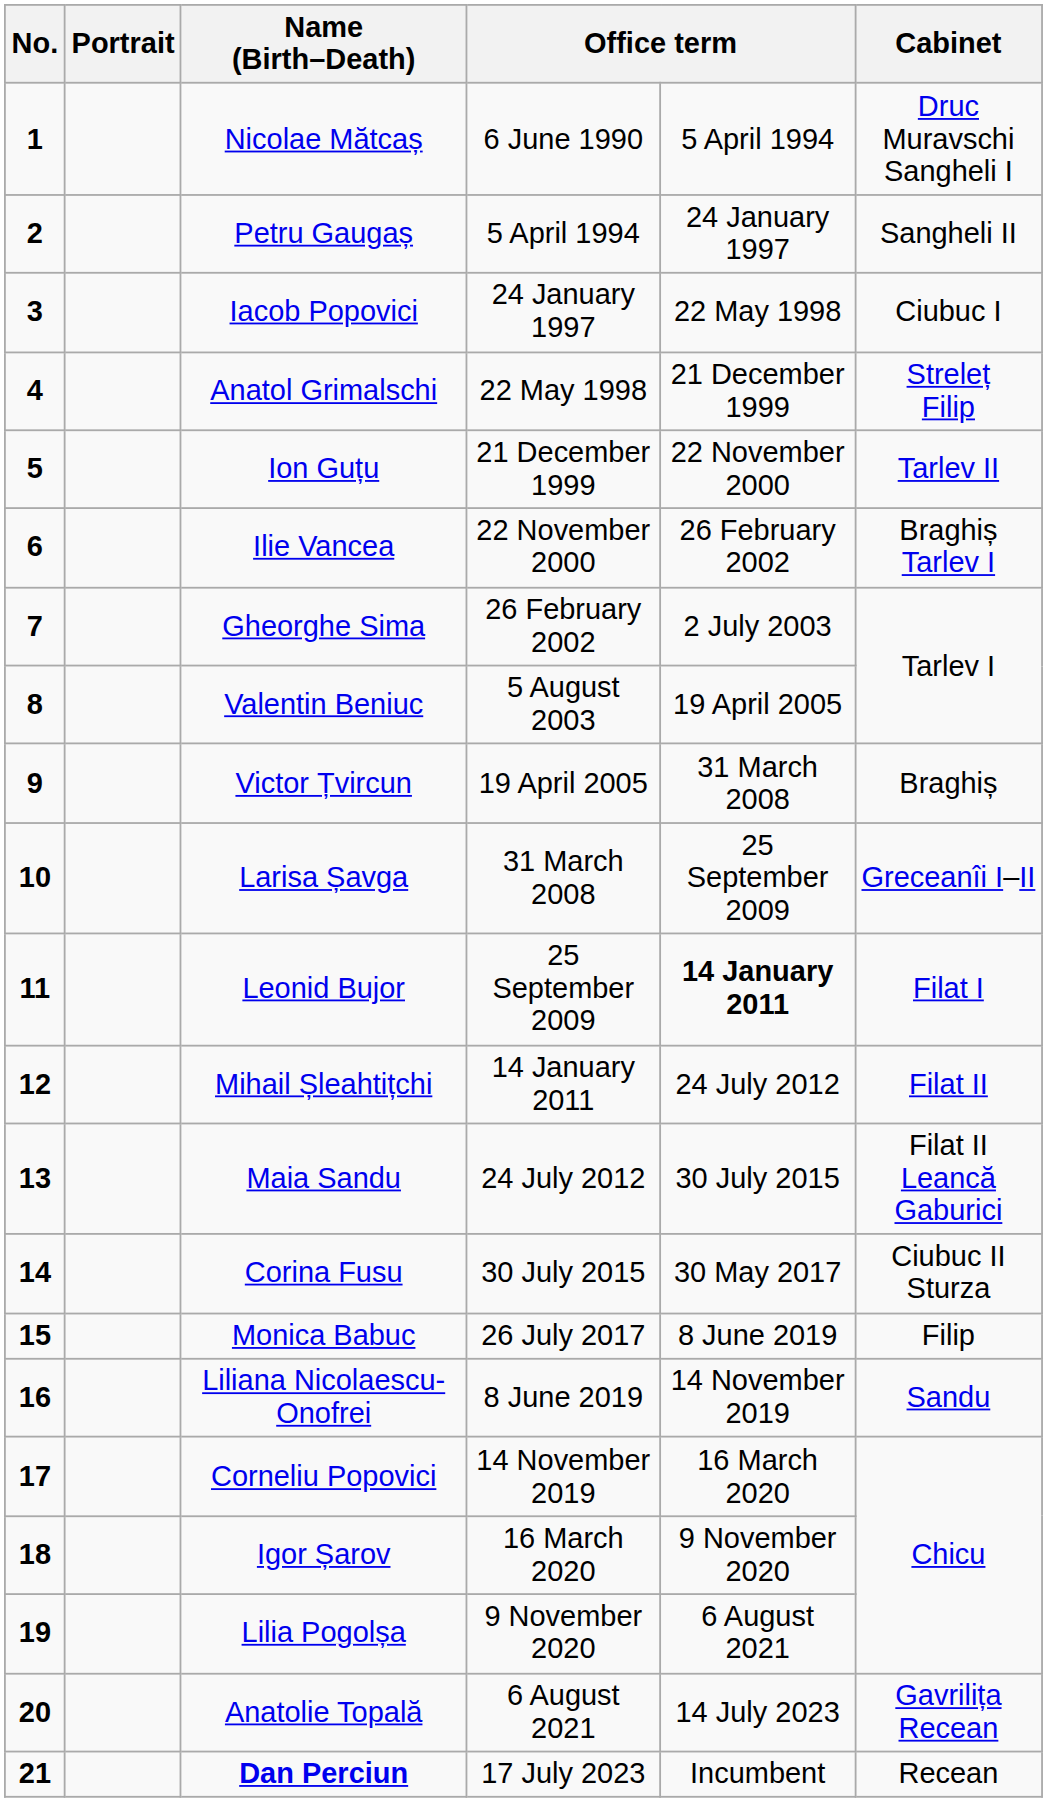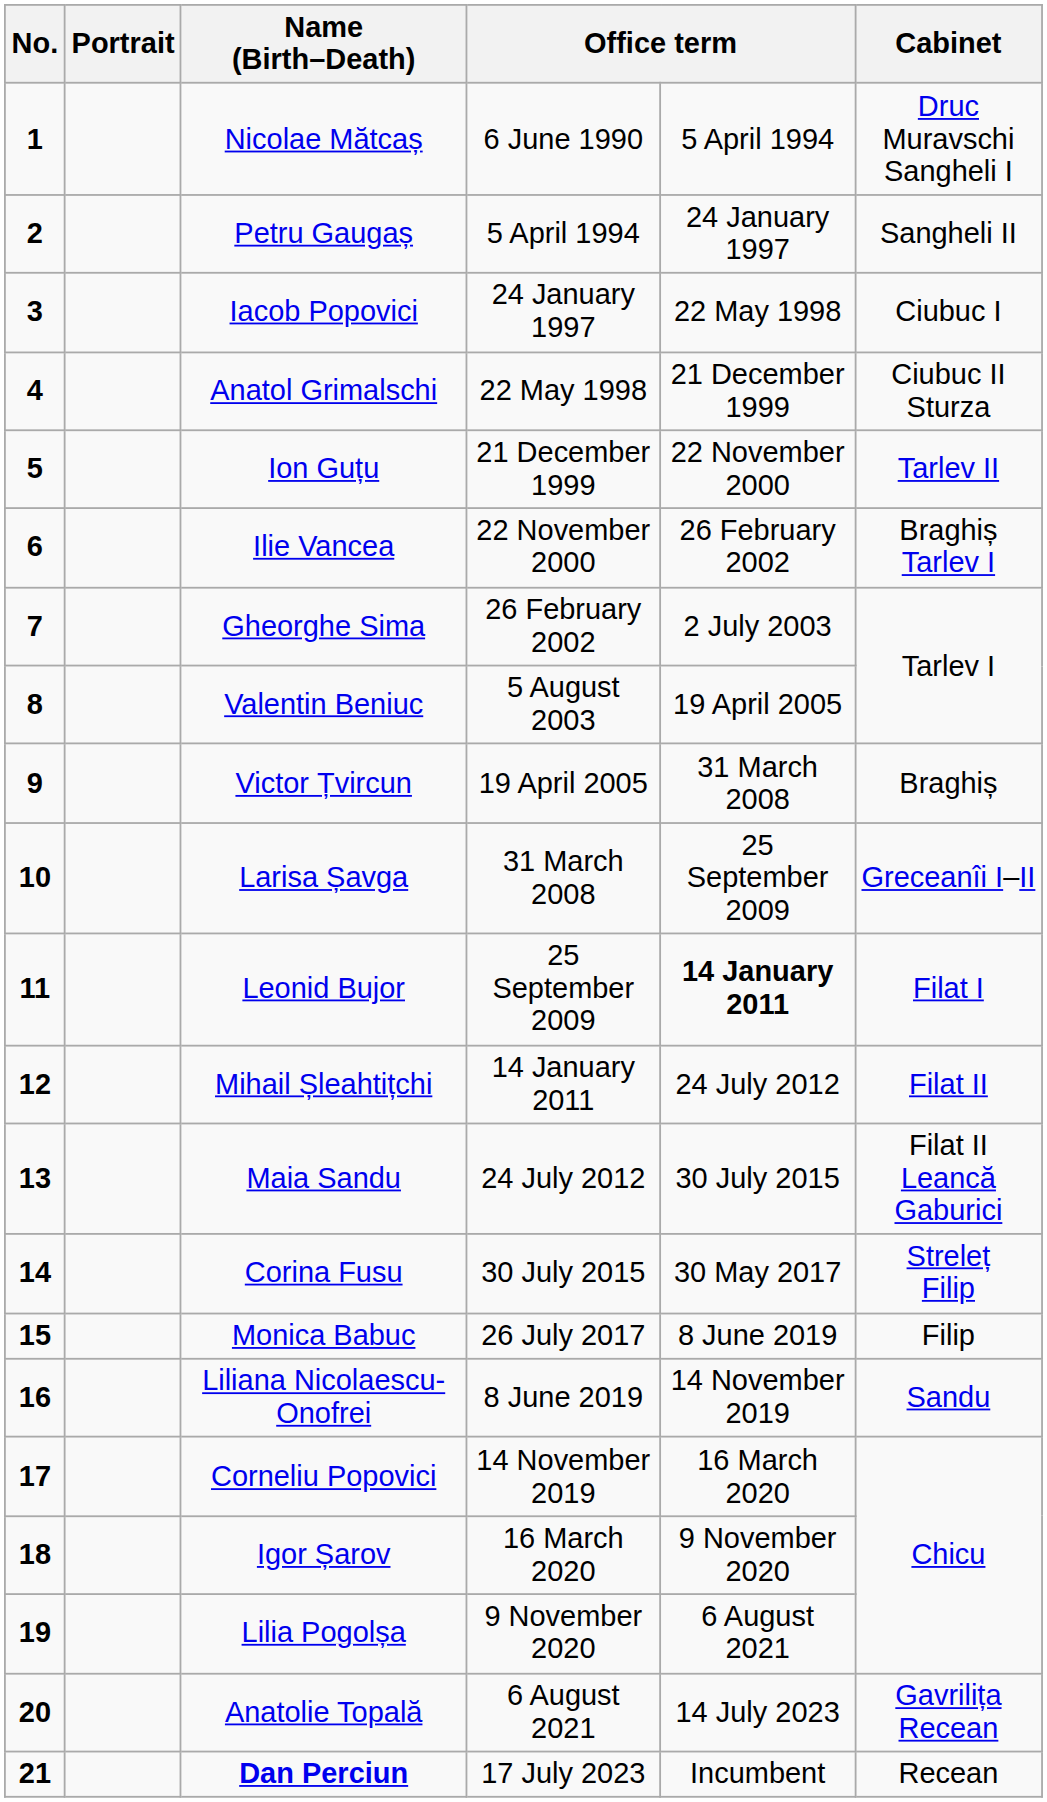Anatol Grimalschi | Cabinet: Streleț Filip -> Ciubuc II Sturza
Corina Fusu | Cabinet: Ciubuc II Sturza -> Streleț Filip
